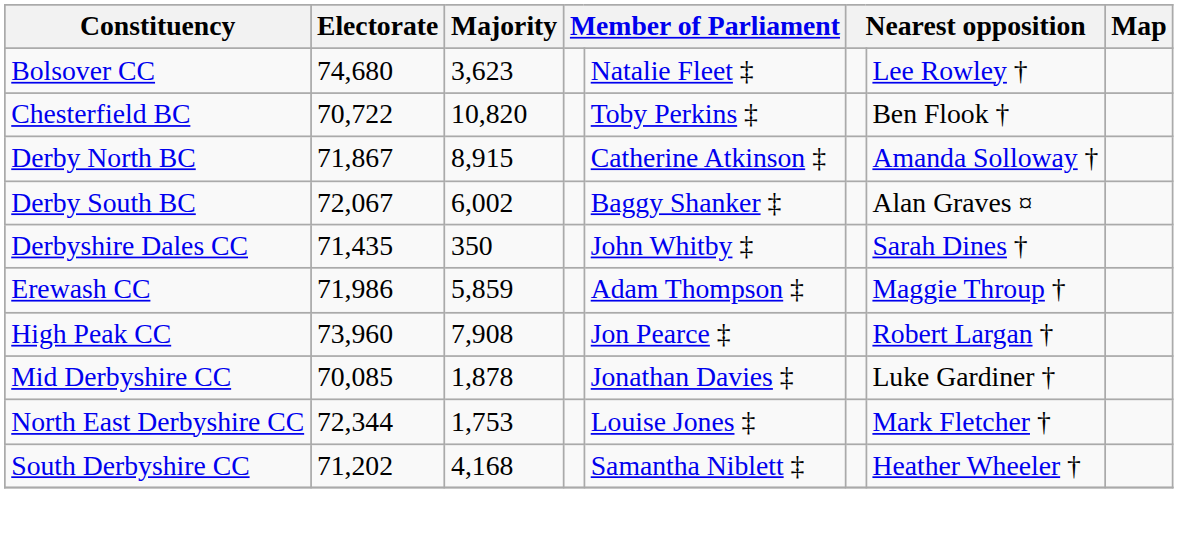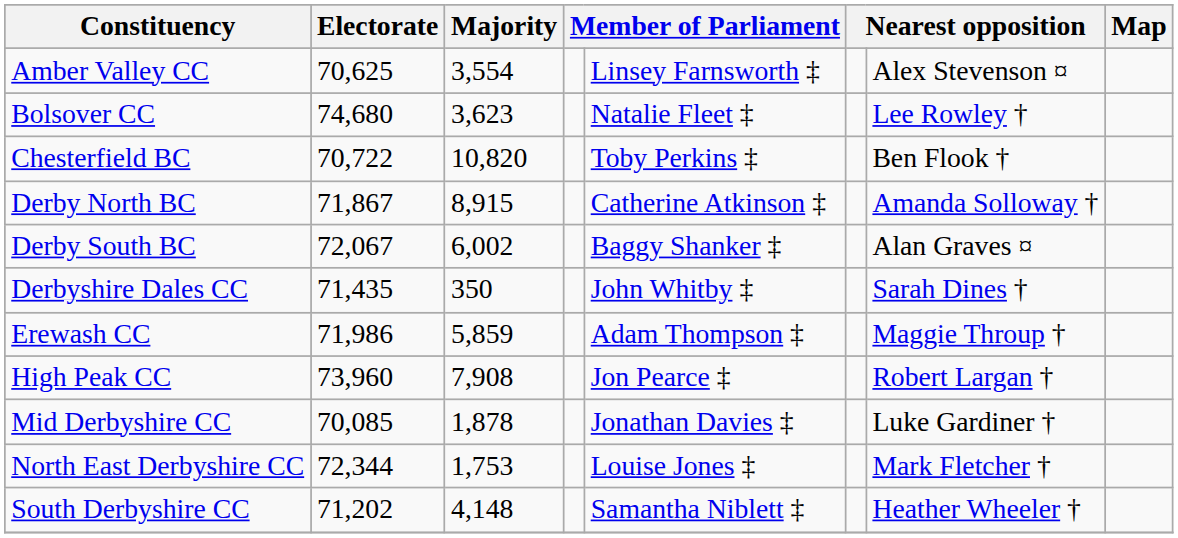+ row: Amber Valley CC | 70,625 | 3,554 | Linsey Farnsworth ‡ | Alex Stevenson ¤
South Derbyshire CC | Majority: 4,168 -> 4,148
